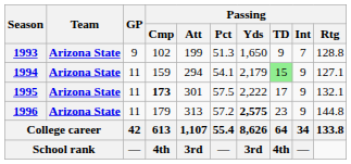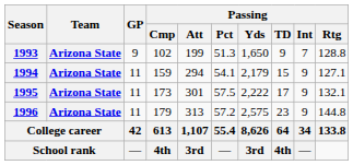1994 | Passing / TD: lightgreen background -> no background
1995 | Passing / Cmp: bold -> normal
1996 | Passing / Yds: bold -> normal
